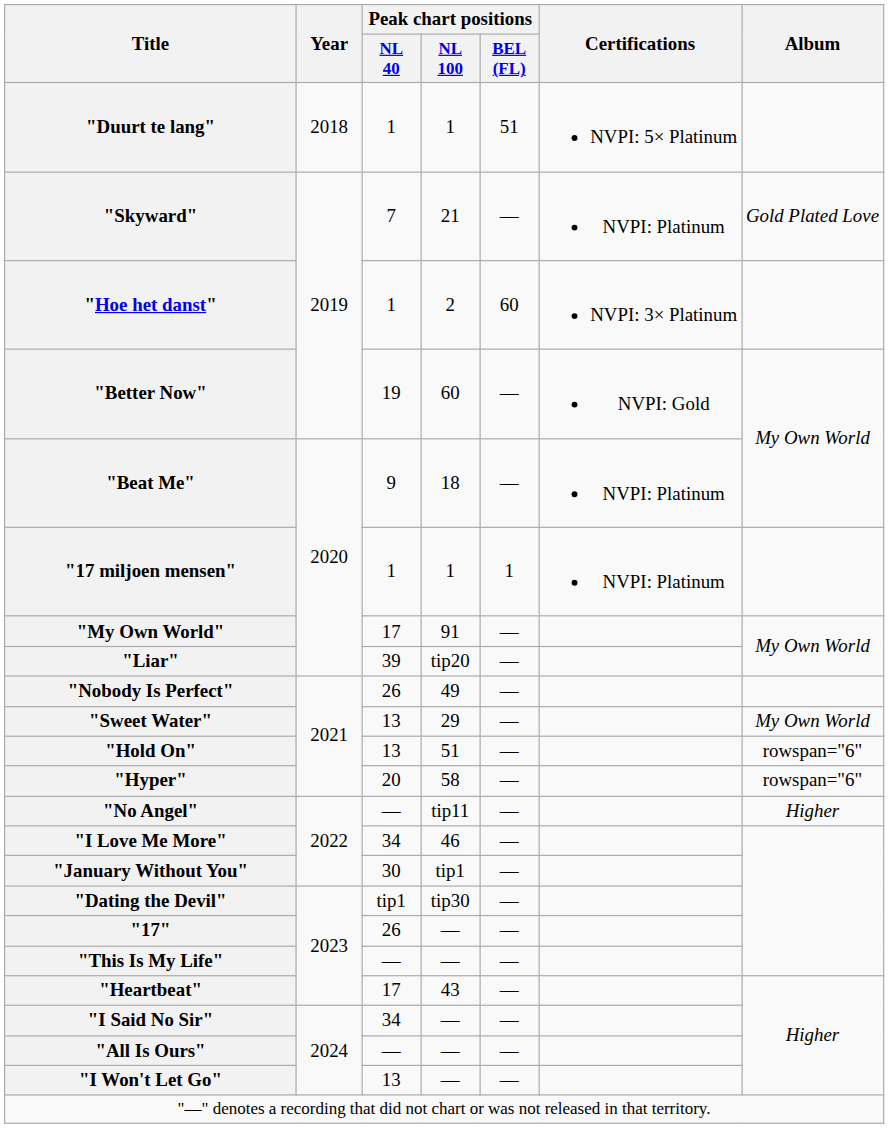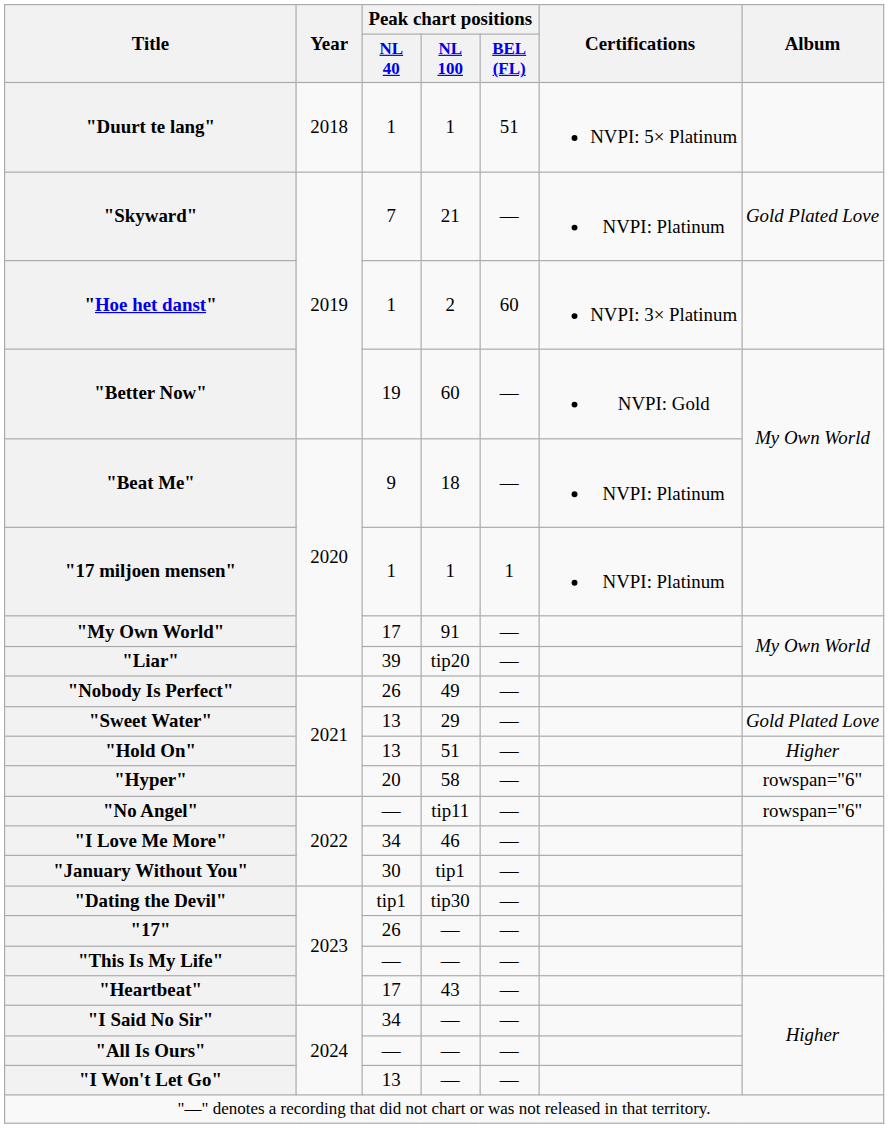"Sweet Water" | Album: My Own World -> Gold Plated Love
"Hold On" | Album: rowspan="6" -> Higher
"No Angel" | Album: Higher -> rowspan="6"
